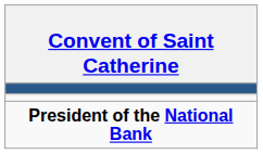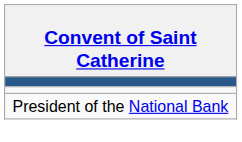President of the National Bank | column 1: bold -> normal
